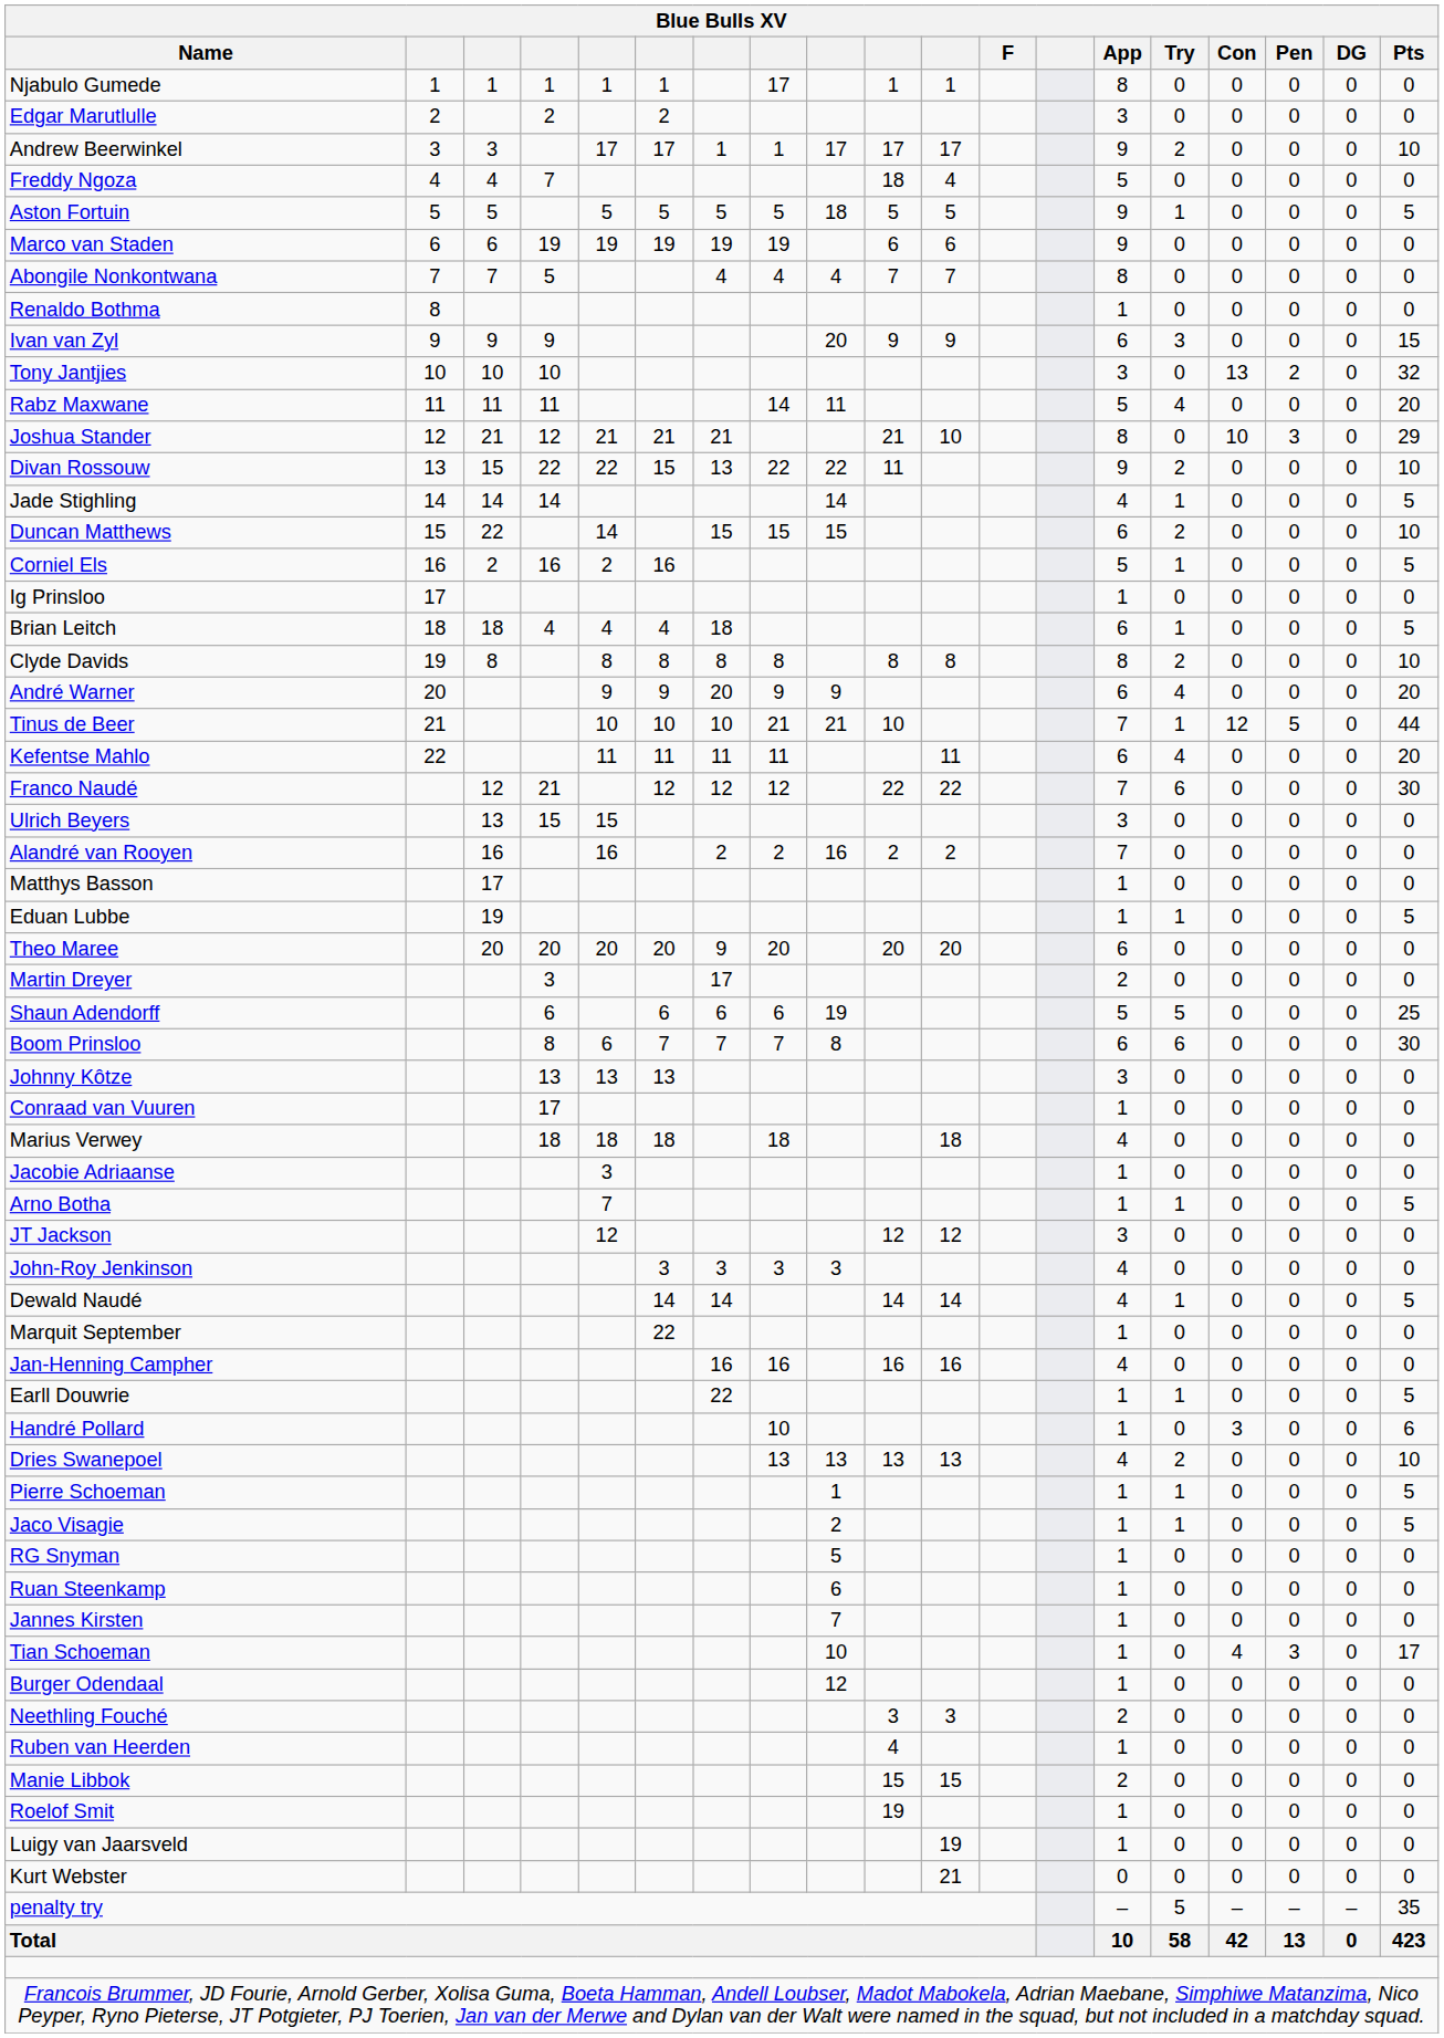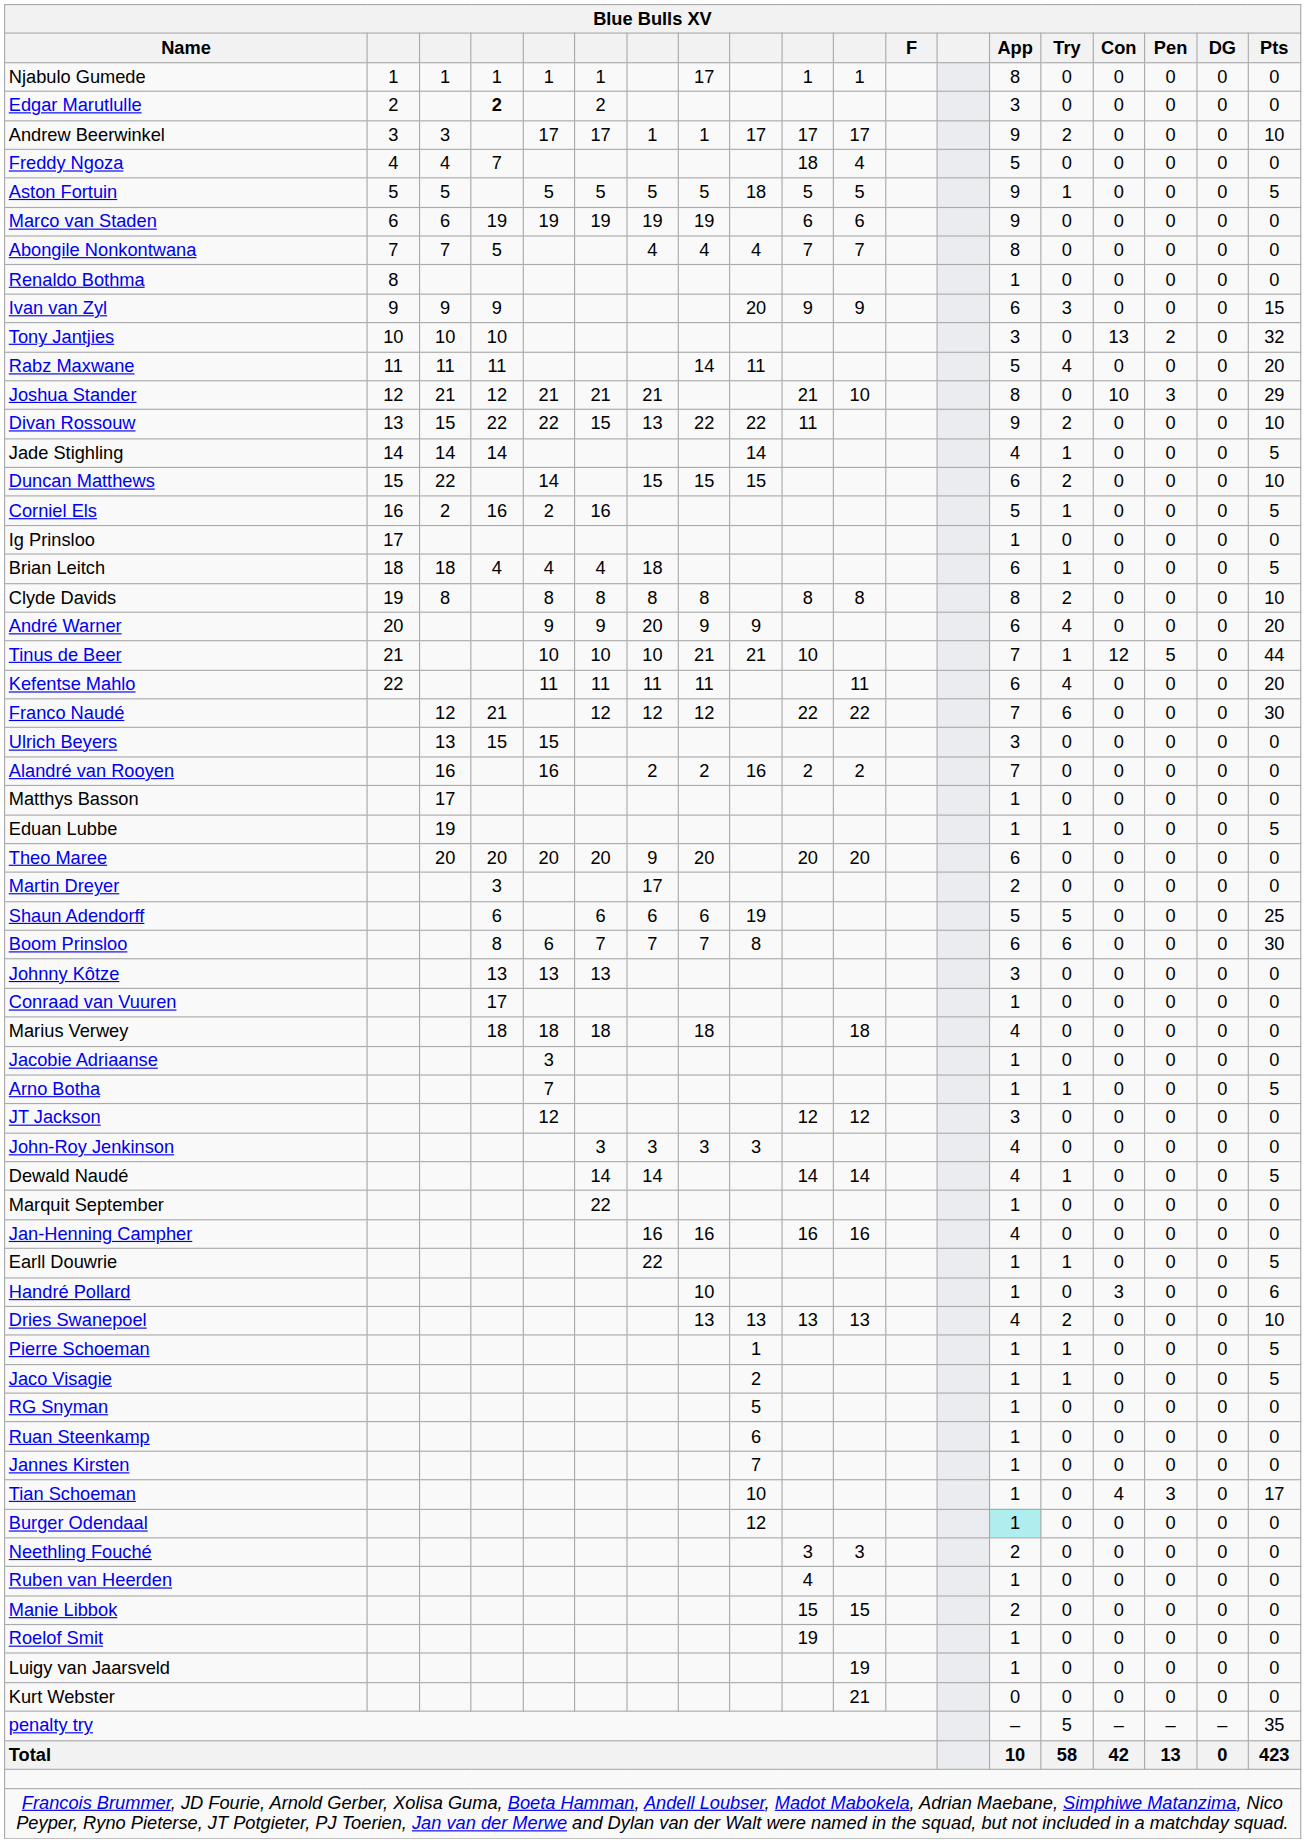Edgar Marutlulle | column 4: normal -> bold
Burger Odendaal | App: no background -> paleturquoise background
